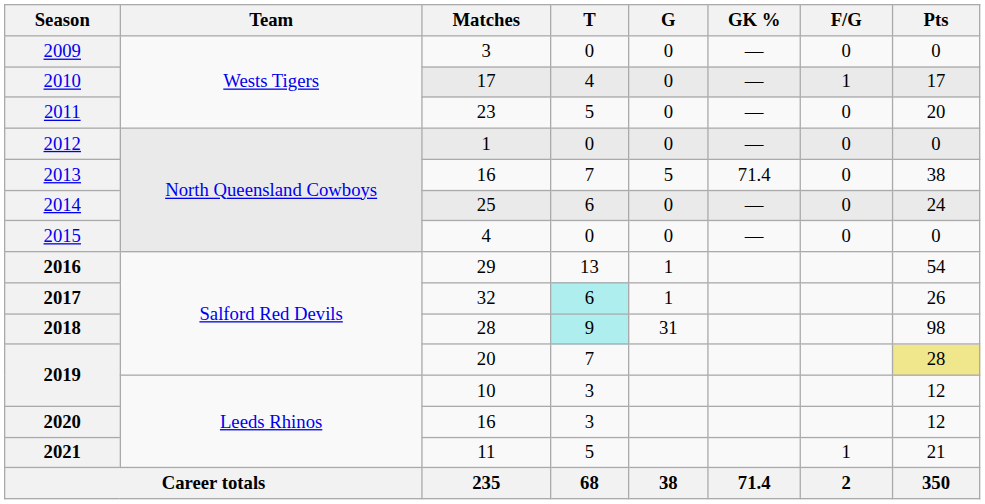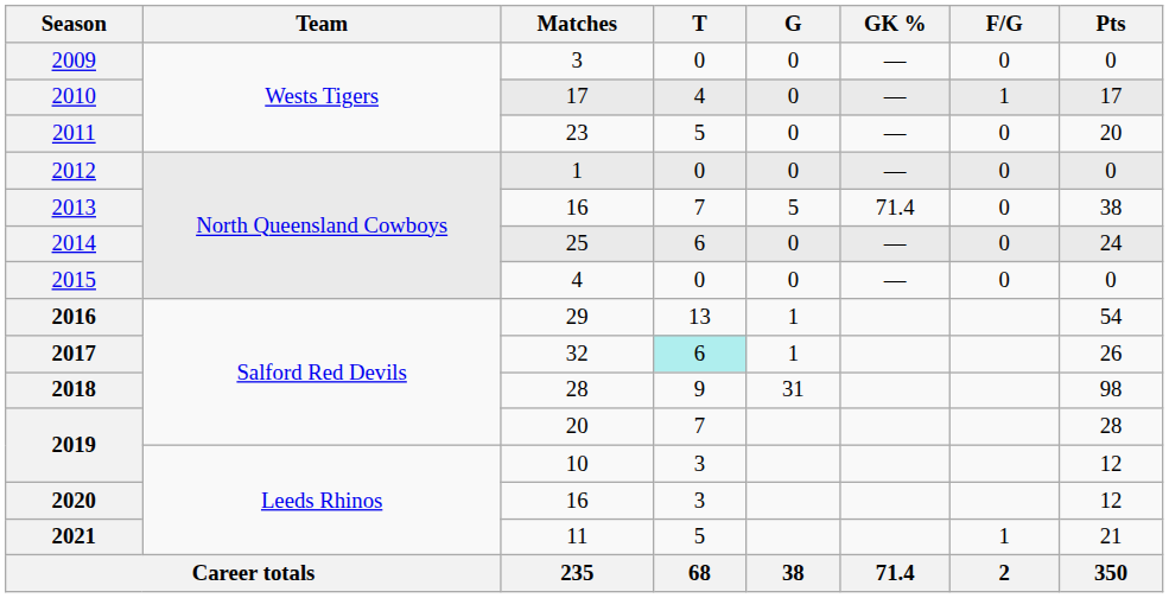2018 | T: paleturquoise background -> no background
2019 / 20 | Pts: khaki background -> no background
